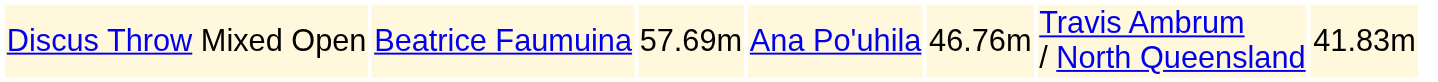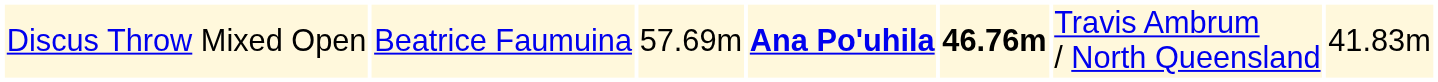Discus Throw Mixed Open | column 4: normal -> bold
Discus Throw Mixed Open | column 5: normal -> bold
